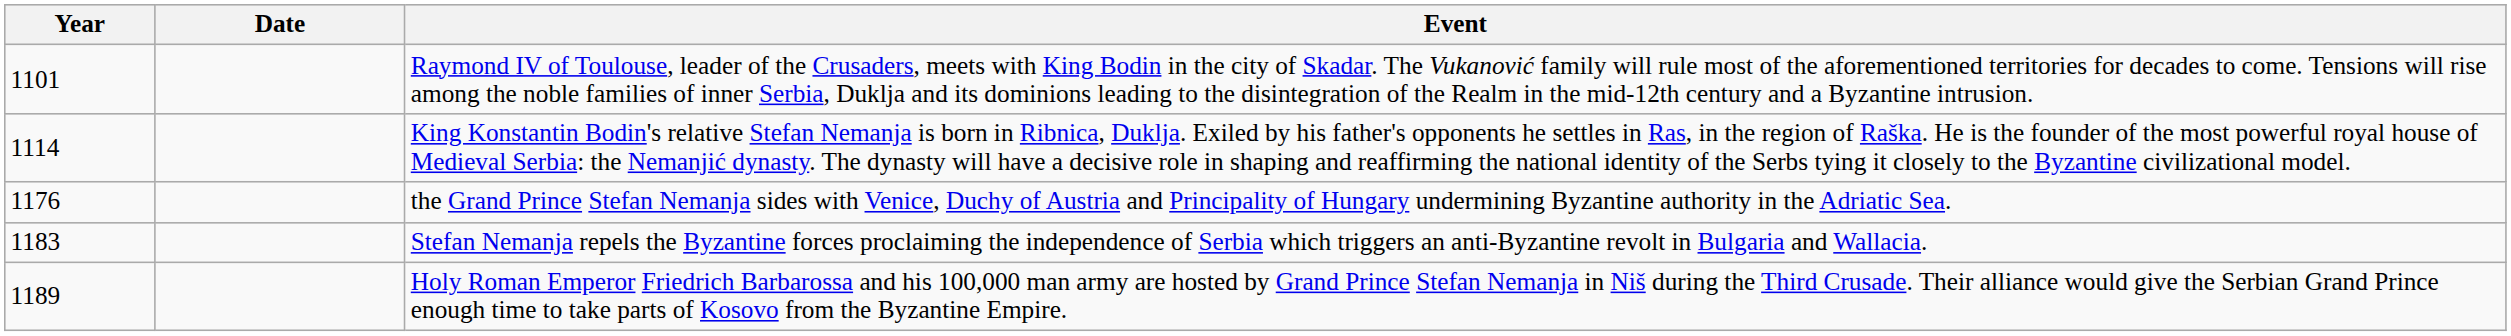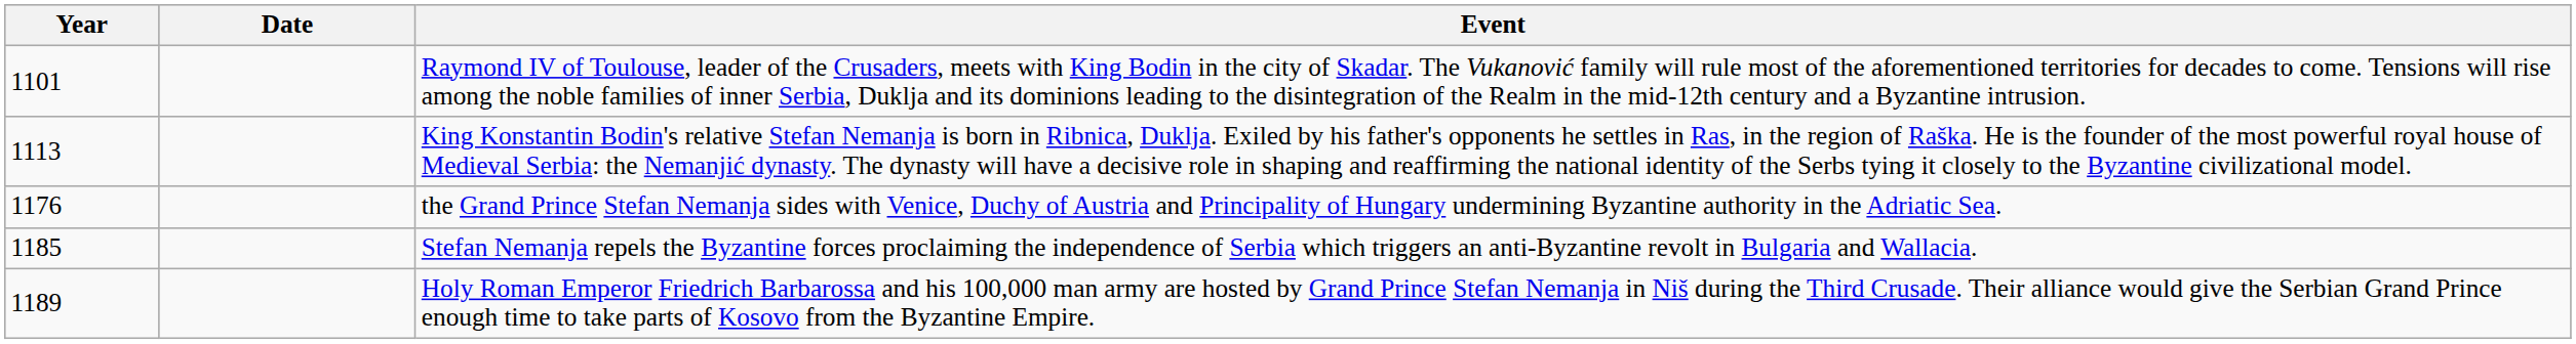row 3 | Year: 1114 -> 1113
row 5 | Year: 1183 -> 1185
